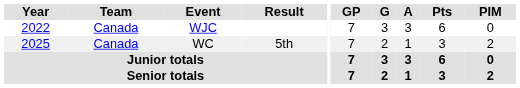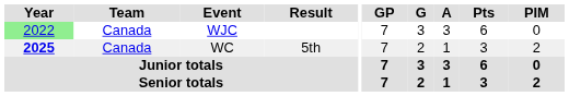WJC | Year: no background -> lightgreen background
WC | Year: normal -> bold
